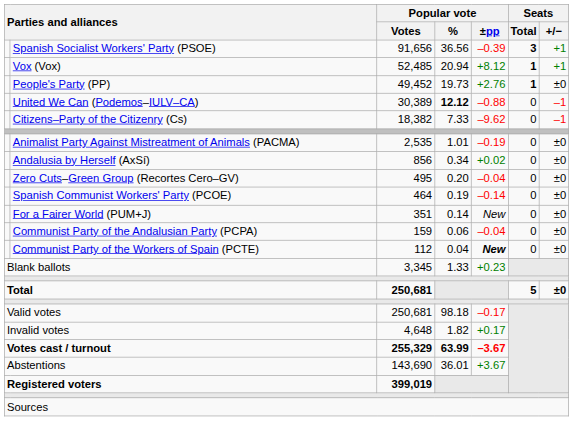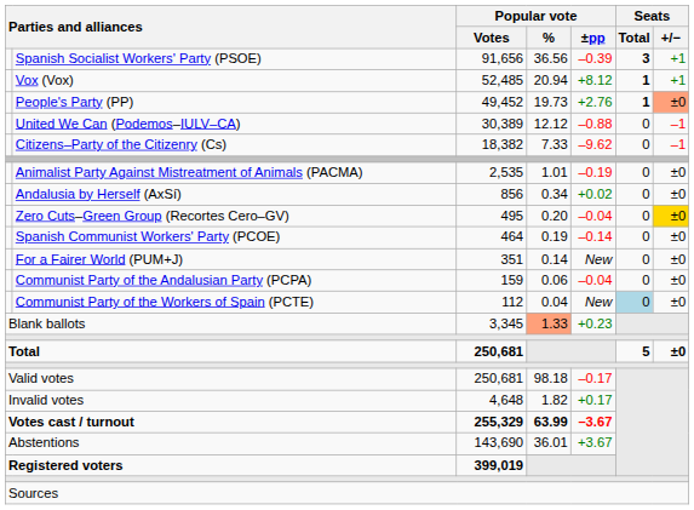People's Party (PP) | Seats / +/−: no background -> lightsalmon background
United We Can (Podemos–IULV–CA) | Popular vote / %: bold -> normal
Zero Cuts–Green Group (Recortes Cero–GV) | Seats / +/−: no background -> gold background
Communist Party of the Workers of Spain (PCTE) | Popular vote / ±pp: bold -> normal
Communist Party of the Workers of Spain (PCTE) | Seats / Total: no background -> lightblue background
Blank ballots | Popular vote / %: no background -> lightsalmon background
